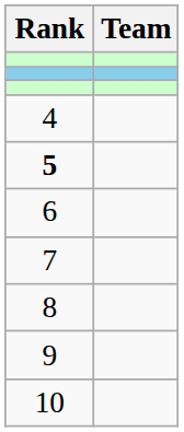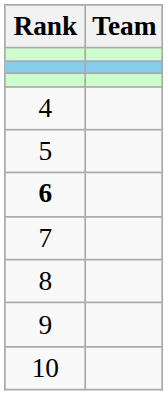row 6 | Rank: bold -> normal
row 7 | Rank: normal -> bold
